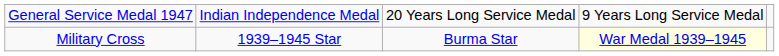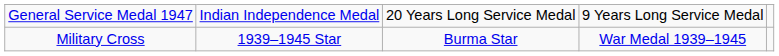Military Cross | column 4: lightyellow background -> no background
